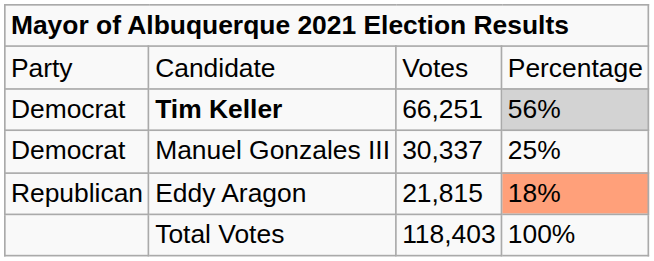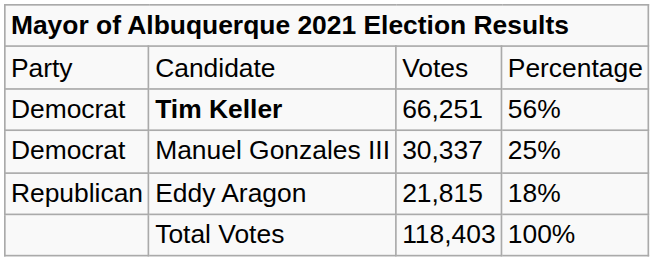Tim Keller | column 4: lightgrey background -> no background
Eddy Aragon | column 4: lightsalmon background -> no background
